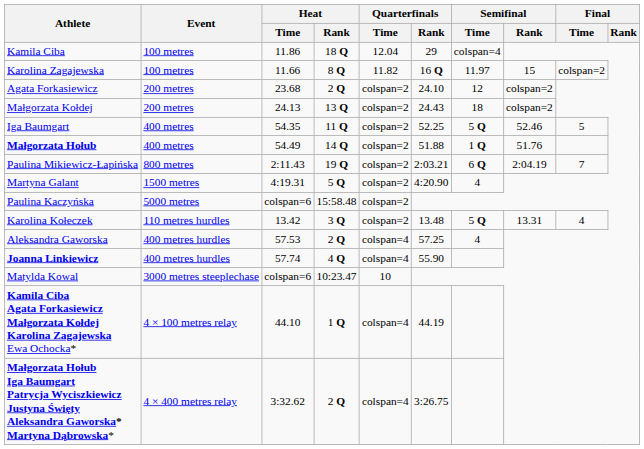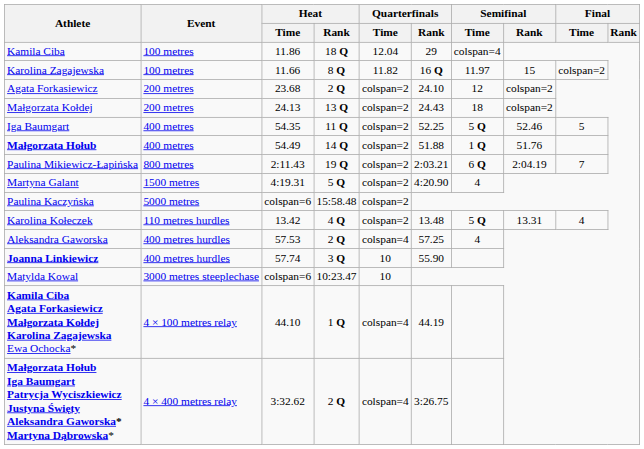Karolina Kołeczek | Heat / Rank: 3 Q -> 4 Q
Joanna Linkiewicz | Heat / Rank: 4 Q -> 3 Q
Joanna Linkiewicz | Quarterfinals / Time: colspan=4 -> 10
